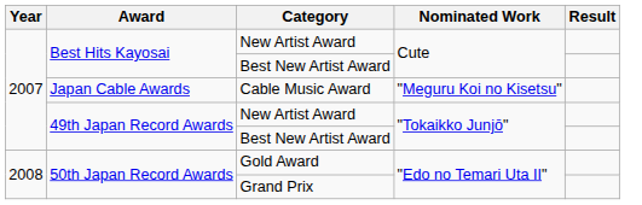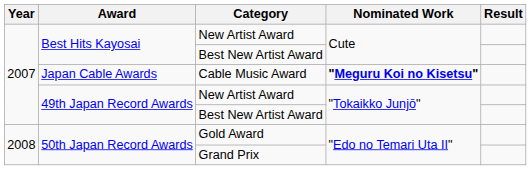Cable Music Award | Nominated Work: normal -> bold
